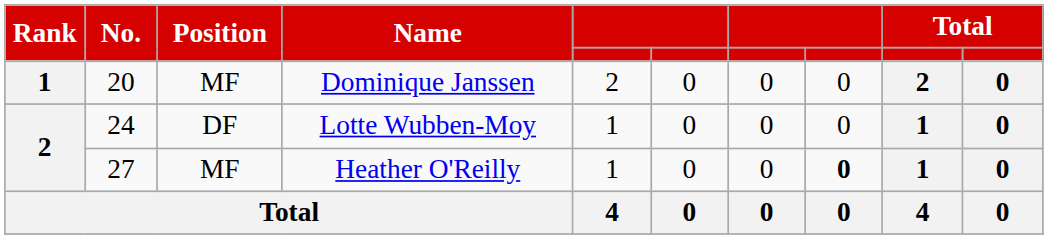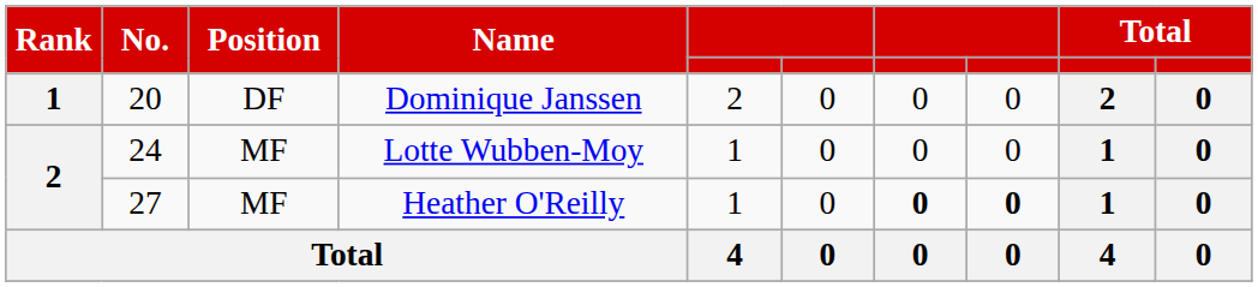Dominique Janssen | Position: MF -> DF
Lotte Wubben-Moy | Position: DF -> MF
Heather O'Reilly | column 7: normal -> bold
